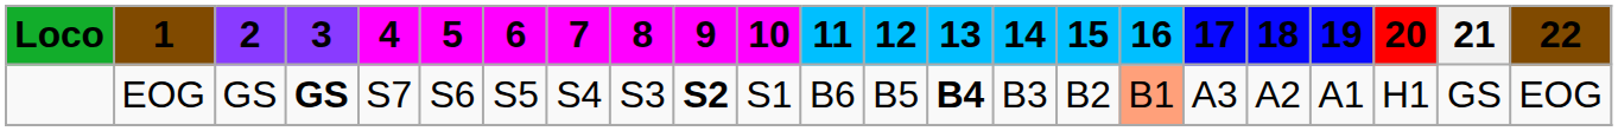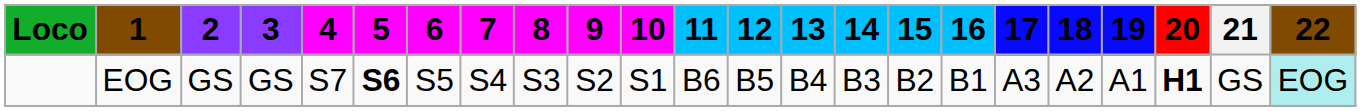row 2 | 3: bold -> normal
row 2 | 5: normal -> bold
row 2 | 9: bold -> normal
row 2 | 13: bold -> normal
row 2 | 16: lightsalmon background -> no background
row 2 | 20: normal -> bold
row 2 | 22: no background -> paleturquoise background
